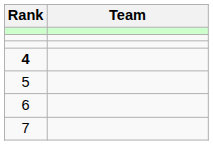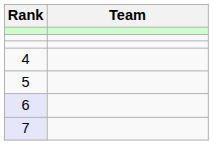row 5 | Rank: bold -> normal
row 7 | Rank: no background -> lavender background
row 8 | Rank: no background -> lavender background
